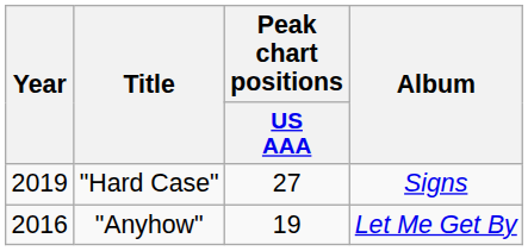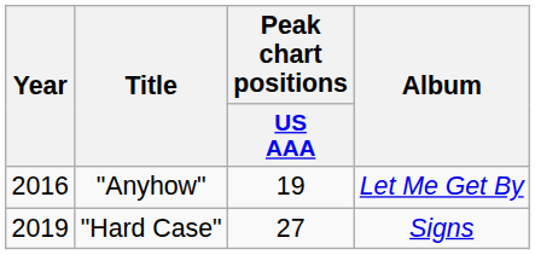rows swapped: "Anyhow" <-> "Hard Case"
